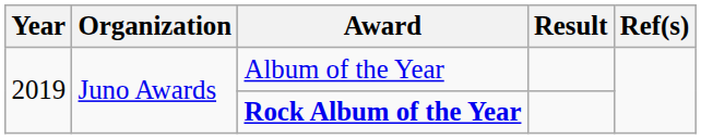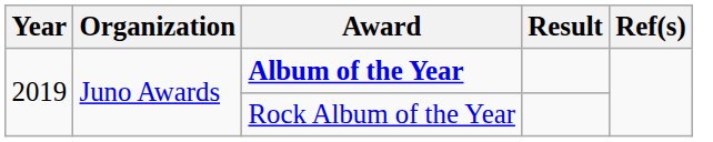Album of the Year | Award: normal -> bold
Rock Album of the Year | Award: bold -> normal
